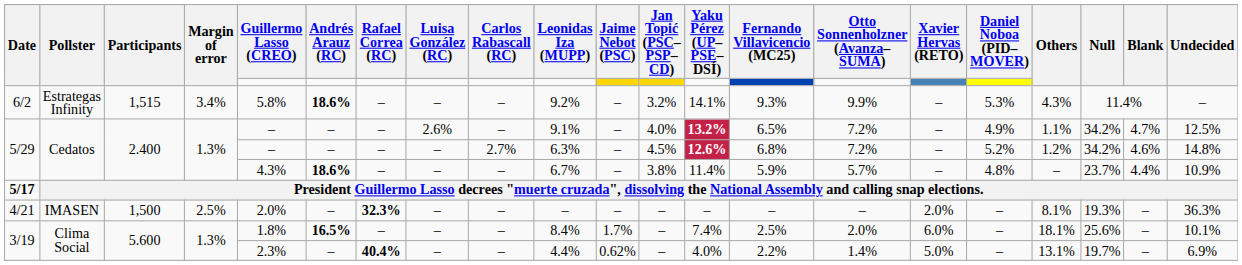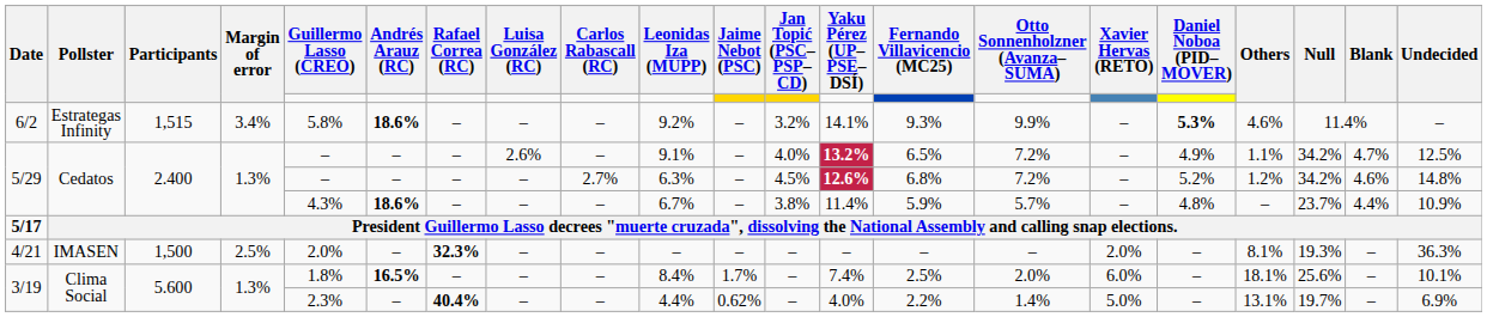6/2 | Daniel Noboa (PID–MOVER): normal -> bold
6/2 | Others: 4.3% -> 4.6%
